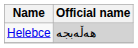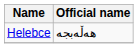Helebce | Official name: lightgrey background -> no background
